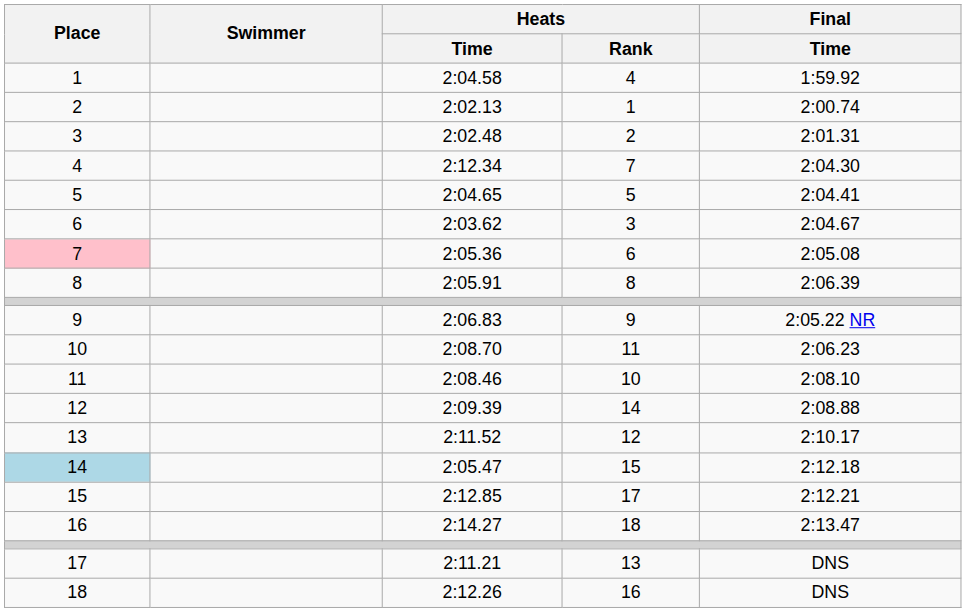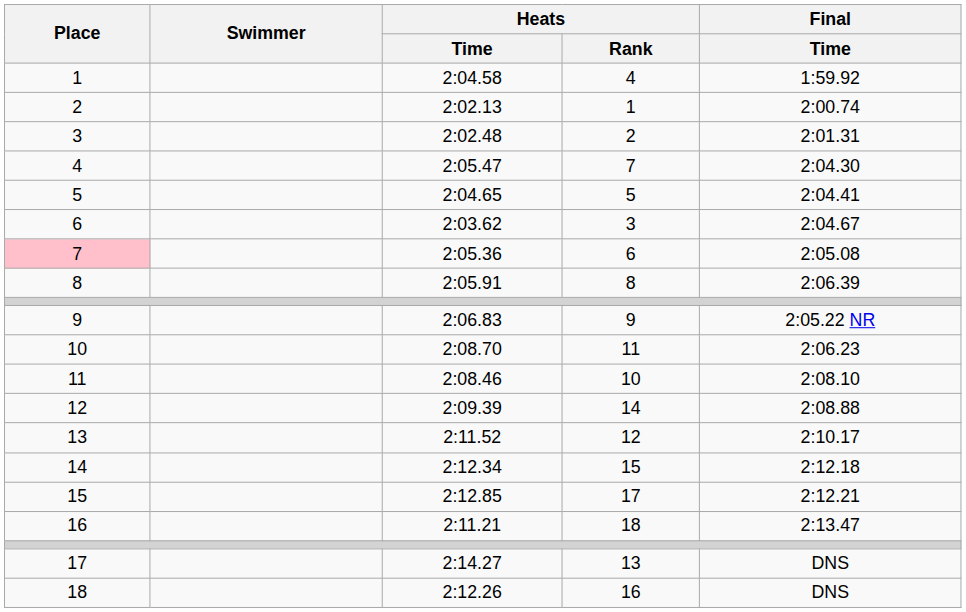row 6 | Heats / Time: 2:12.34 -> 2:05.47
row 17 | Place: lightblue background -> no background
row 17 | Heats / Time: 2:05.47 -> 2:12.34
row 19 | Heats / Time: 2:14.27 -> 2:11.21
row 21 | Heats / Time: 2:11.21 -> 2:14.27
